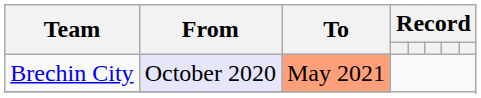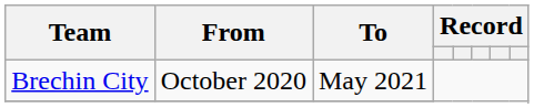Brechin City | From: lavender background -> no background
Brechin City | To: lightsalmon background -> no background
